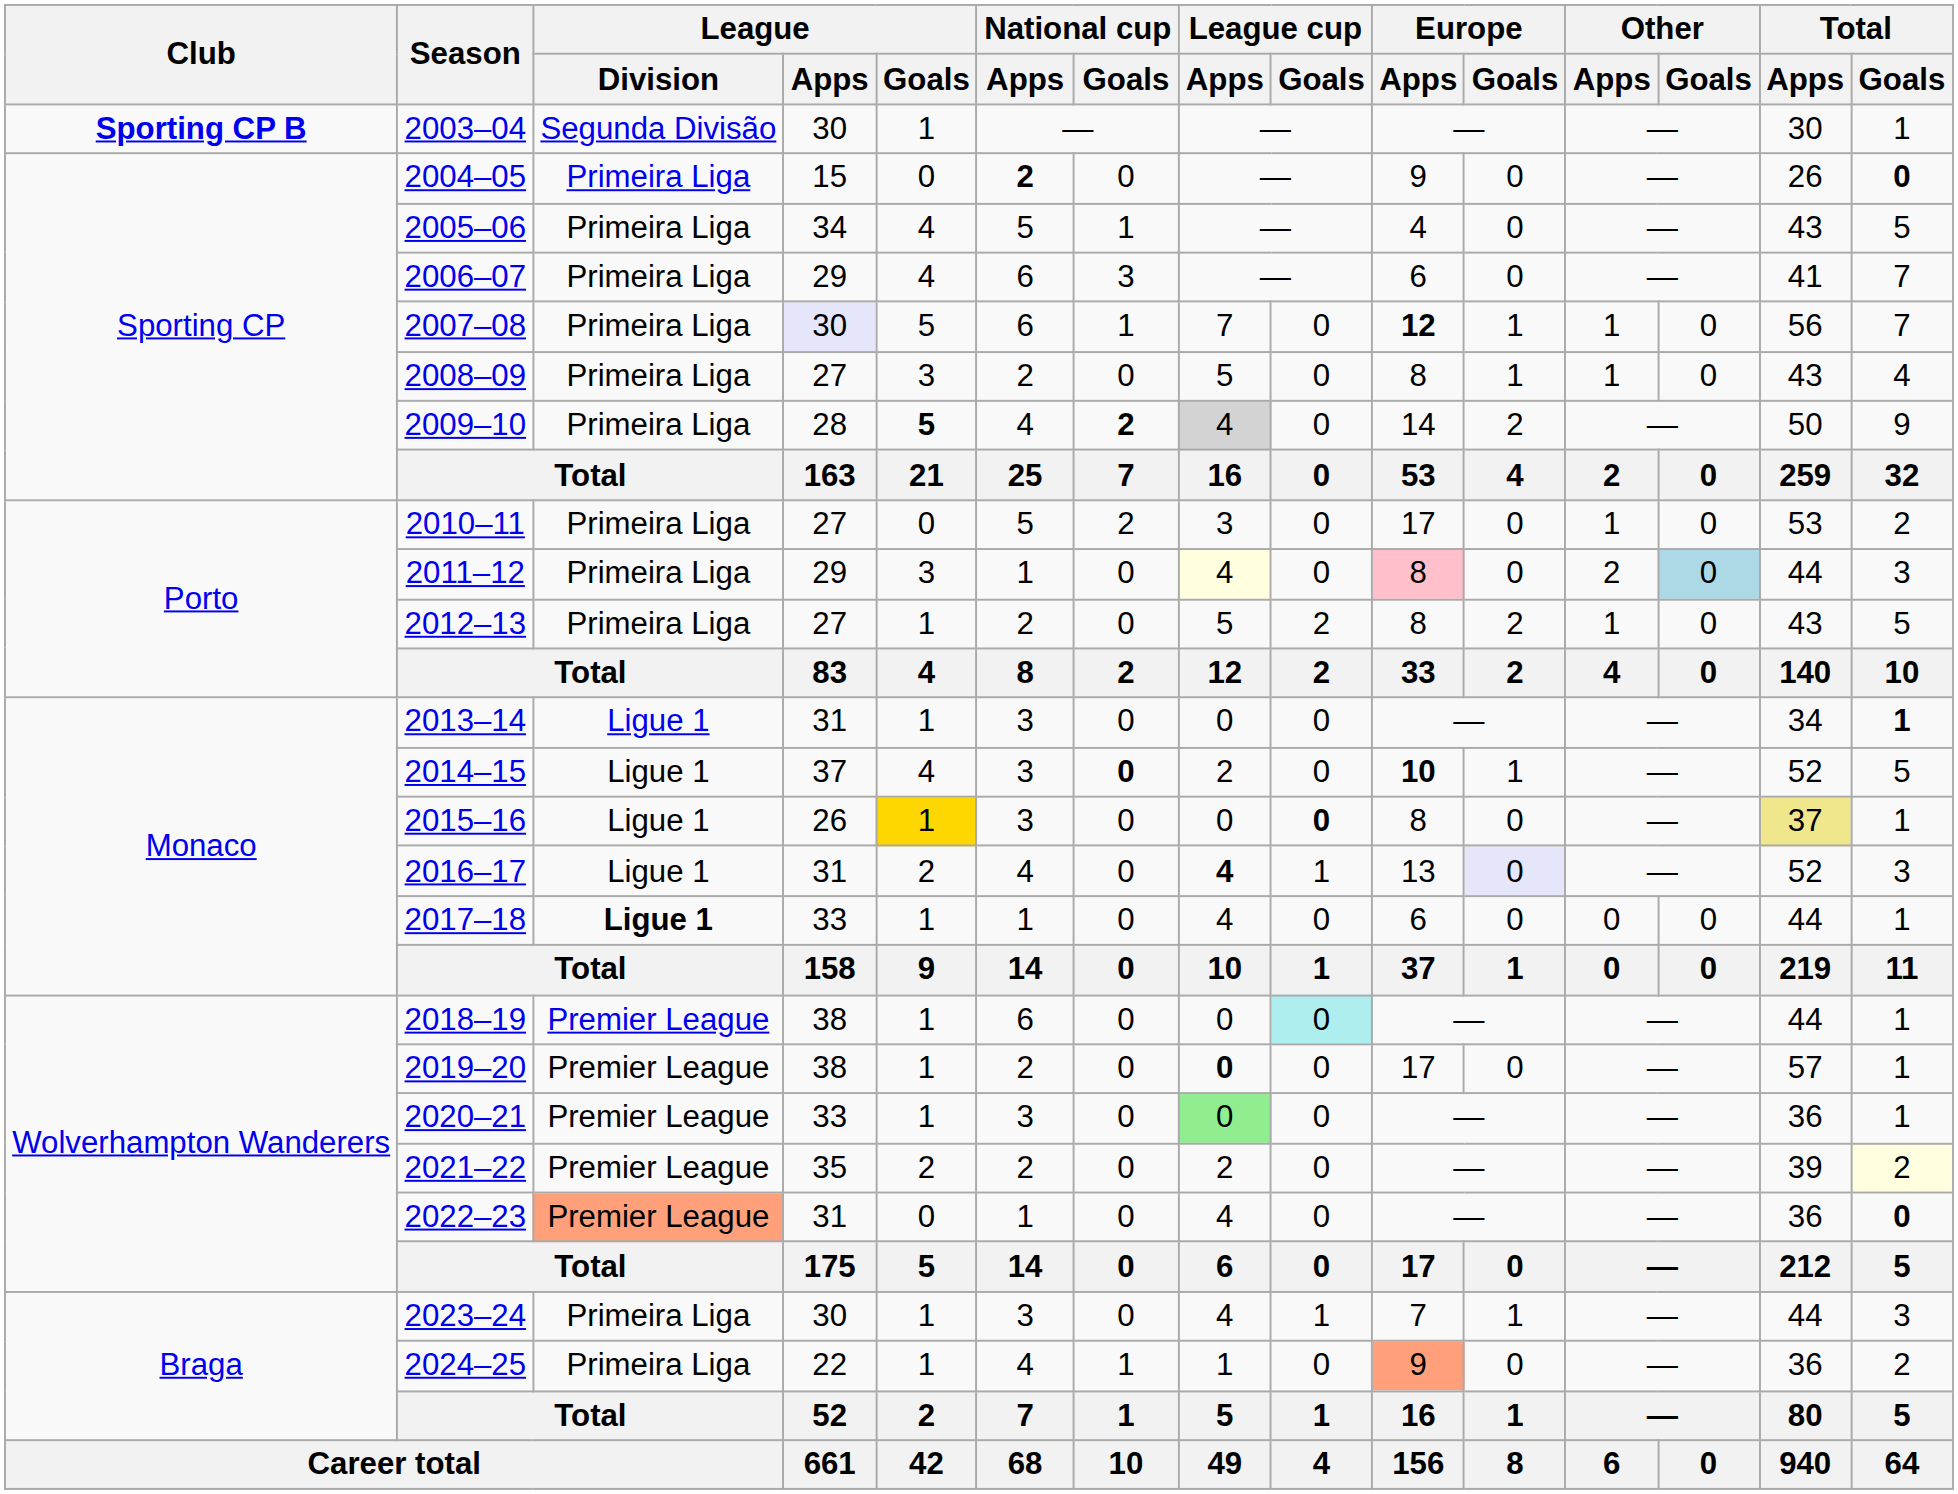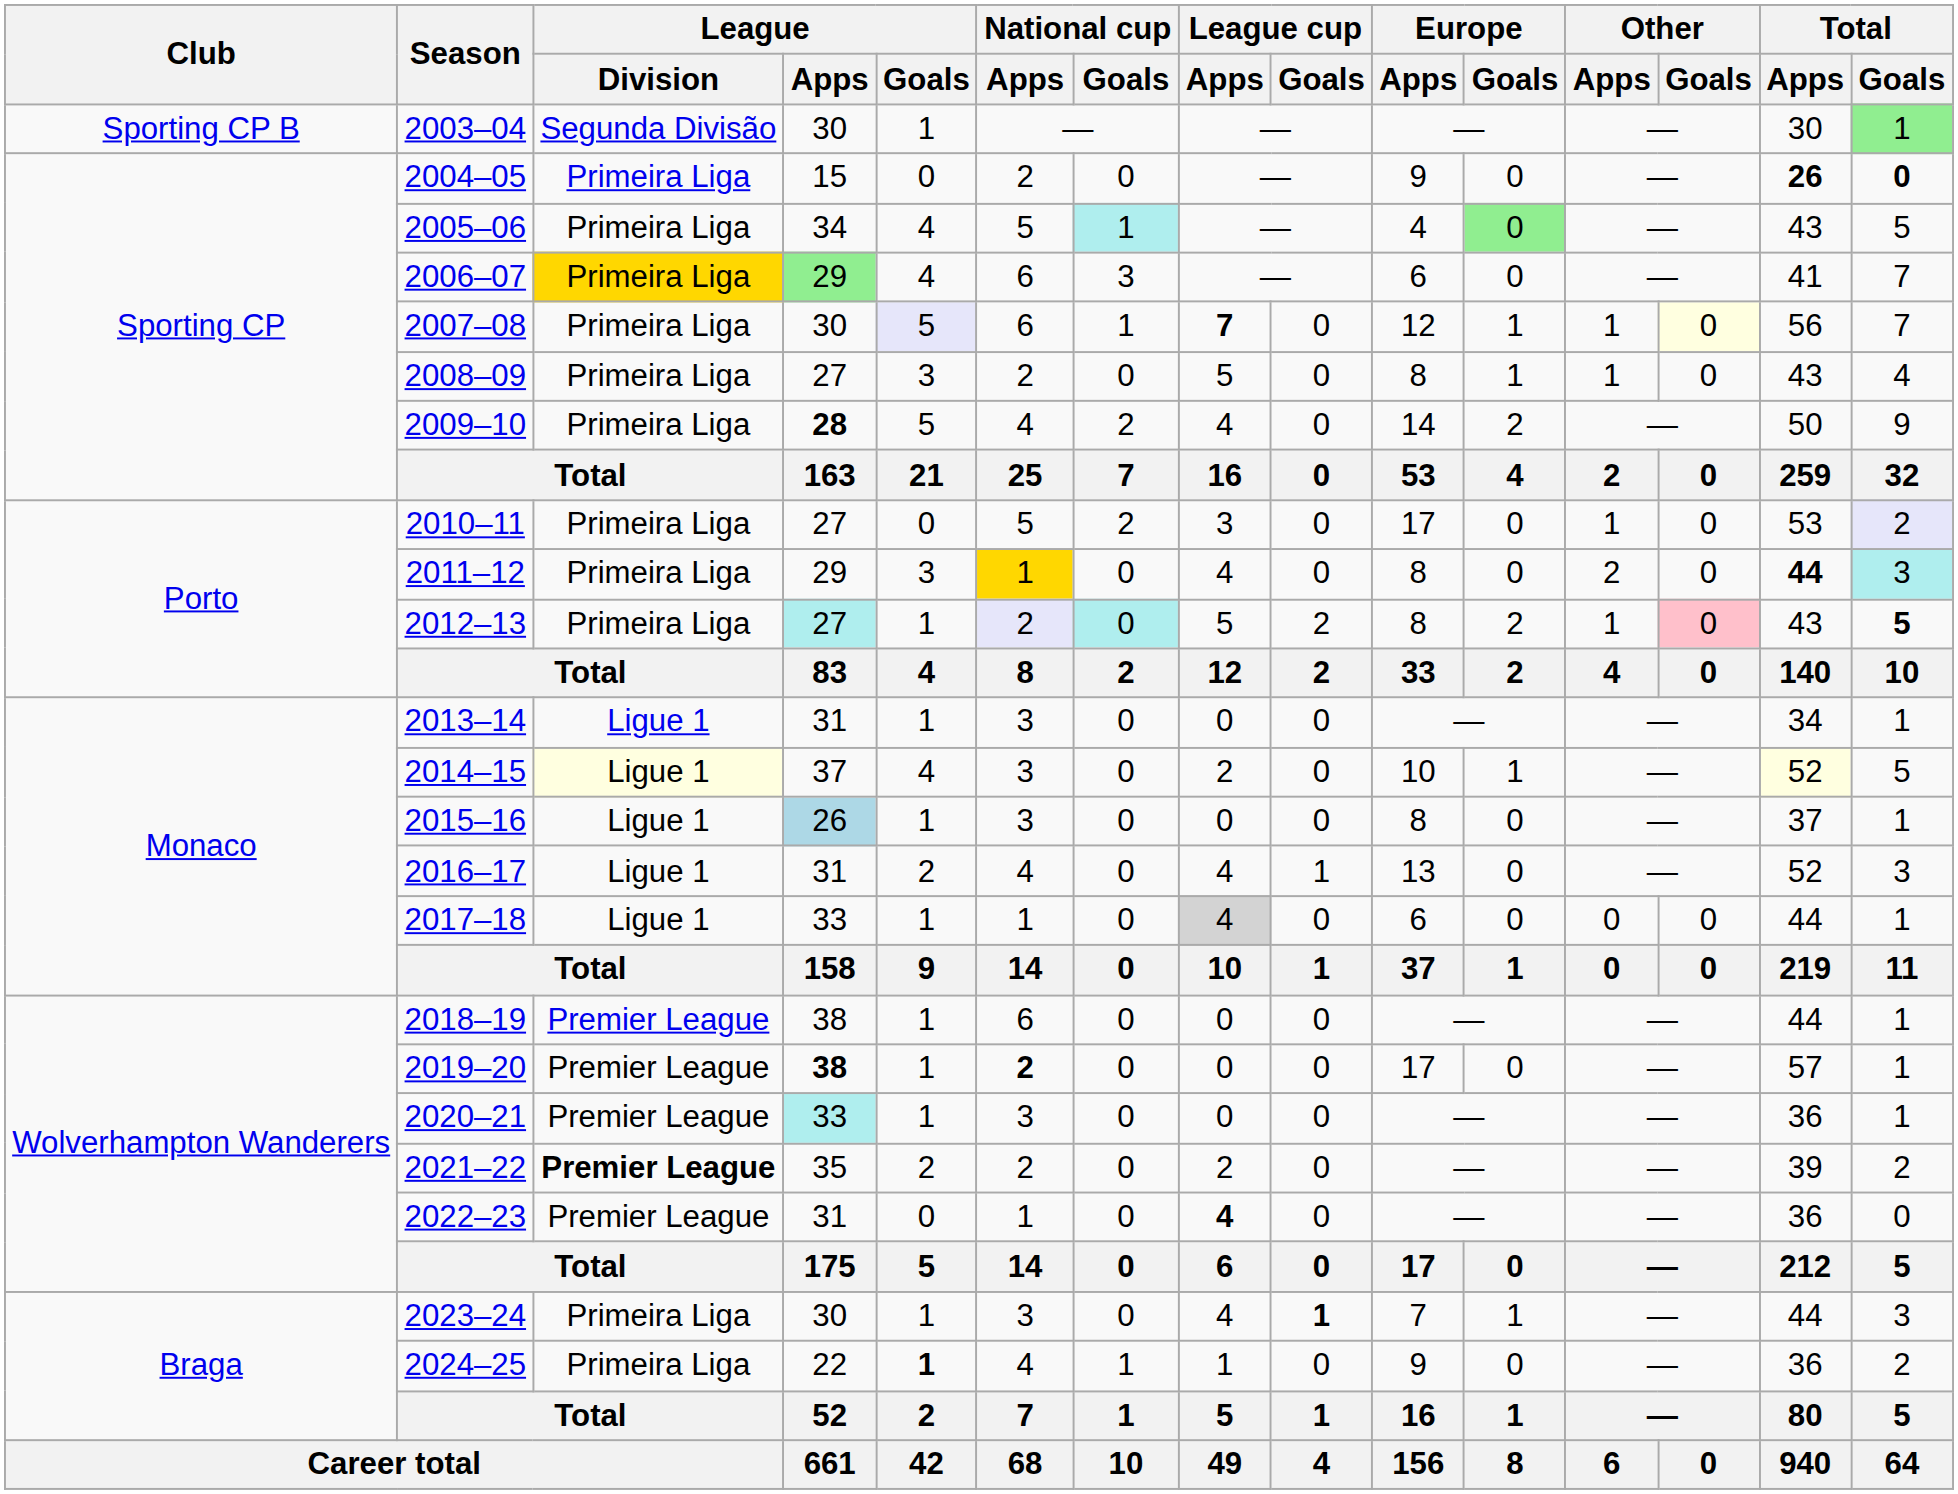2003–04 | Club: bold -> normal
2003–04 | Total / Goals: no background -> lightgreen background
2004–05 | National cup / Apps: bold -> normal
2004–05 | Total / Apps: normal -> bold
2005–06 | National cup / Goals: no background -> paleturquoise background
2005–06 | Europe / Goals: no background -> lightgreen background
2006–07 | League / Division: no background -> gold background
2006–07 | League / Apps: no background -> lightgreen background
2007–08 | League / Apps: lavender background -> no background
2007–08 | League / Goals: no background -> lavender background
2007–08 | League cup / Apps: normal -> bold
2007–08 | Europe / Apps: bold -> normal
2007–08 | Other / Goals: no background -> lightyellow background
2009–10 | League / Apps: normal -> bold
2009–10 | League / Goals: bold -> normal
2009–10 | National cup / Goals: bold -> normal
2009–10 | League cup / Apps: lightgrey background -> no background
2010–11 | Total / Goals: no background -> lavender background
2011–12 | National cup / Apps: no background -> gold background
2011–12 | League cup / Apps: lightyellow background -> no background
2011–12 | Europe / Apps: pink background -> no background
2011–12 | Other / Goals: lightblue background -> no background
2011–12 | Total / Apps: normal -> bold
2011–12 | Total / Goals: no background -> paleturquoise background
2012–13 | League / Apps: no background -> paleturquoise background
2012–13 | National cup / Apps: no background -> lavender background
2012–13 | National cup / Goals: no background -> paleturquoise background
2012–13 | Other / Goals: no background -> pink background
2012–13 | Total / Goals: normal -> bold
2013–14 | Total / Goals: bold -> normal
2014–15 | League / Division: no background -> lightyellow background
2014–15 | National cup / Goals: bold -> normal
2014–15 | Europe / Apps: bold -> normal
2014–15 | Total / Apps: no background -> lightyellow background
2015–16 | League / Apps: no background -> lightblue background
2015–16 | League / Goals: gold background -> no background
2015–16 | League cup / Goals: bold -> normal
2015–16 | Total / Apps: khaki background -> no background
2016–17 | League cup / Apps: bold -> normal
2016–17 | Europe / Goals: lavender background -> no background
2017–18 | League / Division: bold -> normal
2017–18 | League cup / Apps: no background -> lightgrey background
2018–19 | League cup / Goals: paleturquoise background -> no background
2019–20 | League / Apps: normal -> bold
2019–20 | National cup / Apps: normal -> bold
2019–20 | League cup / Apps: bold -> normal
2020–21 | League / Apps: no background -> paleturquoise background
2020–21 | League cup / Apps: lightgreen background -> no background
2021–22 | League / Division: normal -> bold
2021–22 | Total / Goals: lightyellow background -> no background
2022–23 | League / Division: lightsalmon background -> no background
2022–23 | League cup / Apps: normal -> bold
2022–23 | Total / Goals: bold -> normal
2023–24 | League cup / Goals: normal -> bold
2024–25 | League / Goals: normal -> bold
2024–25 | Europe / Apps: lightsalmon background -> no background
